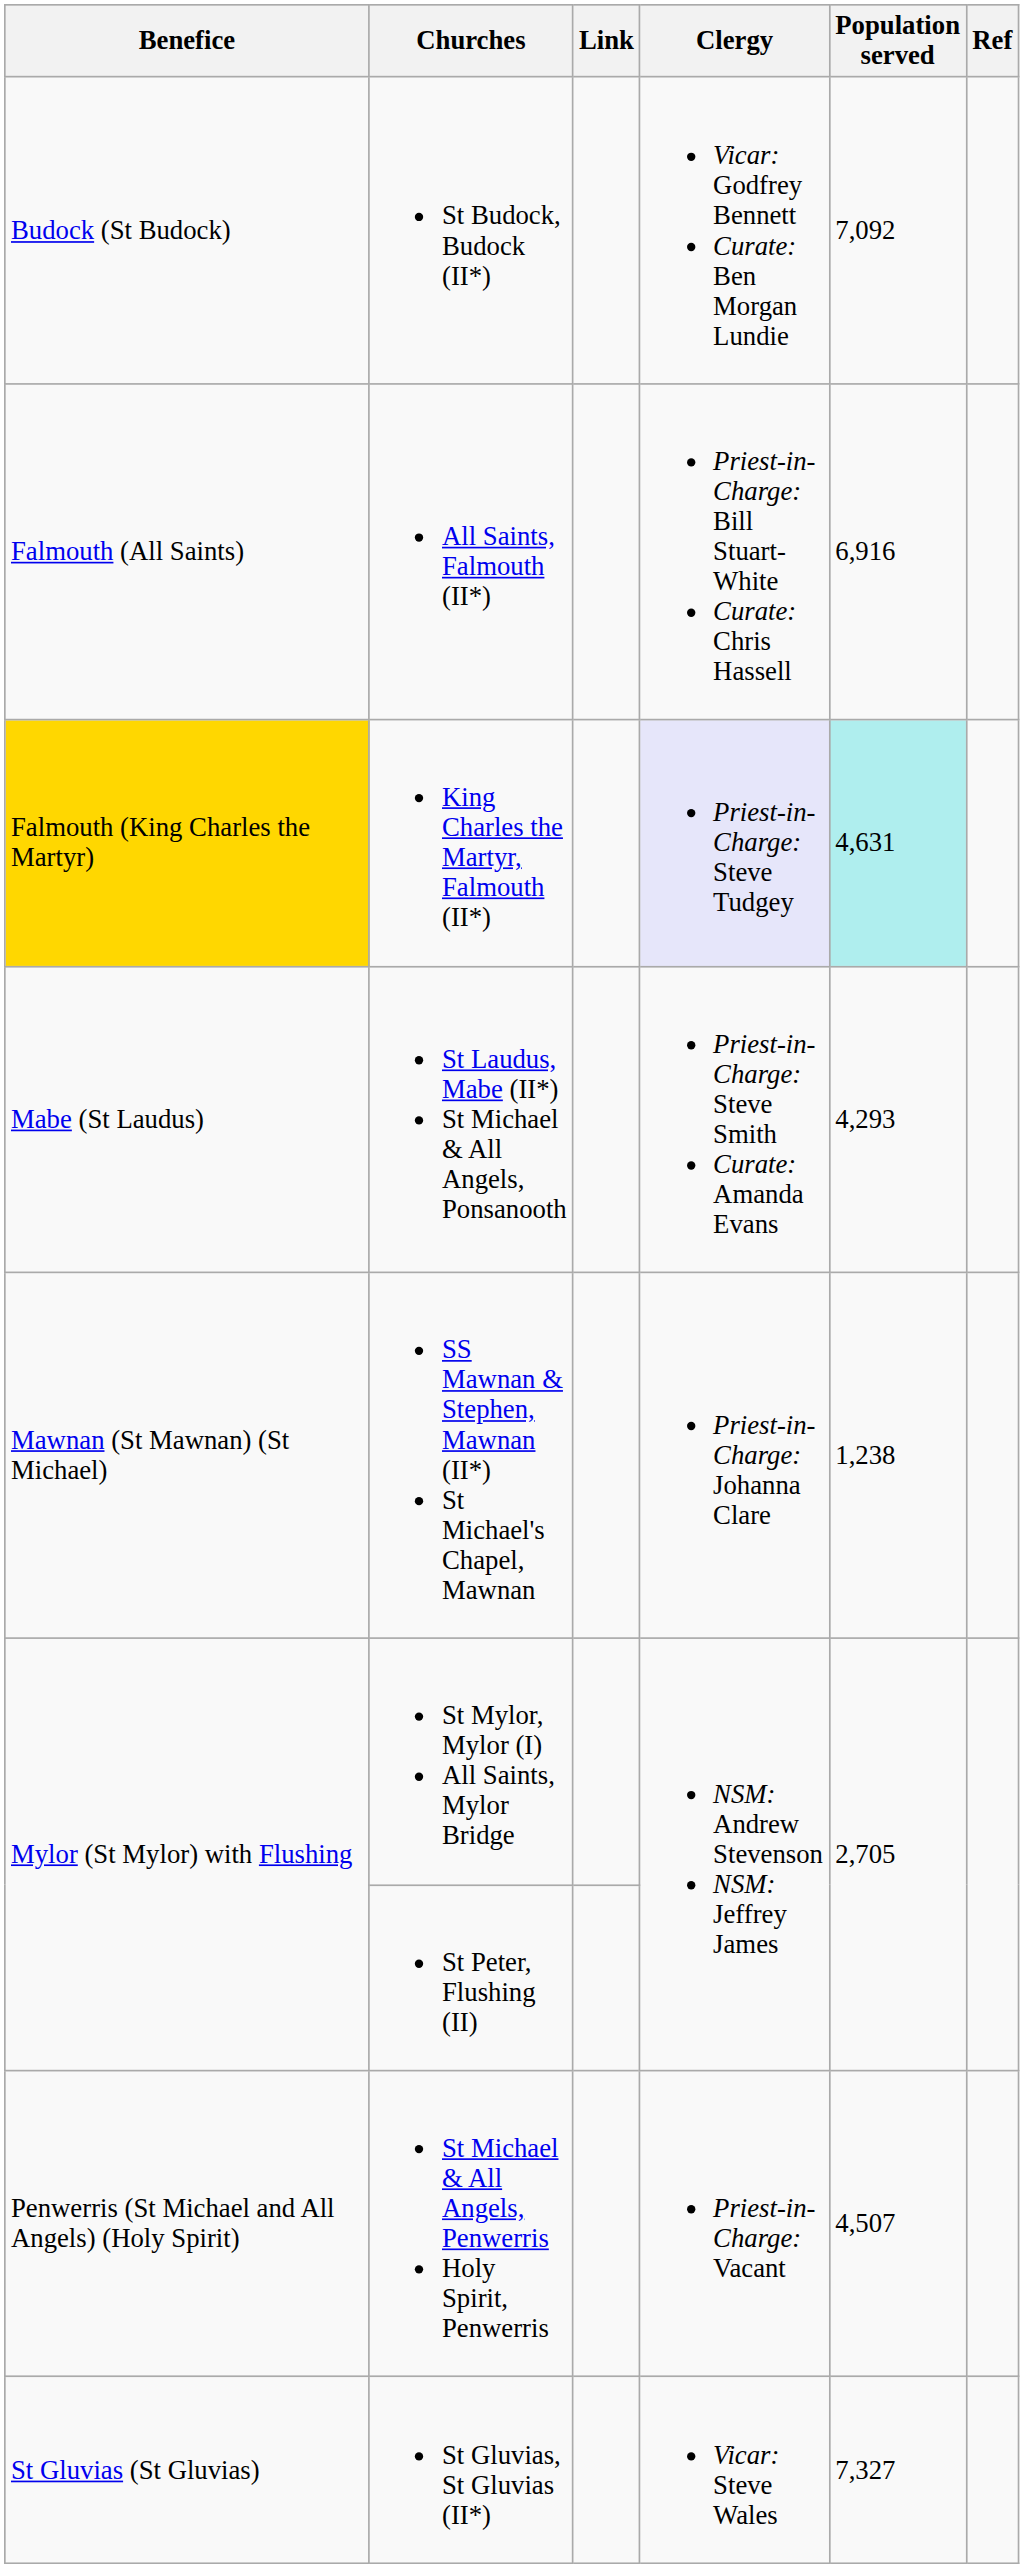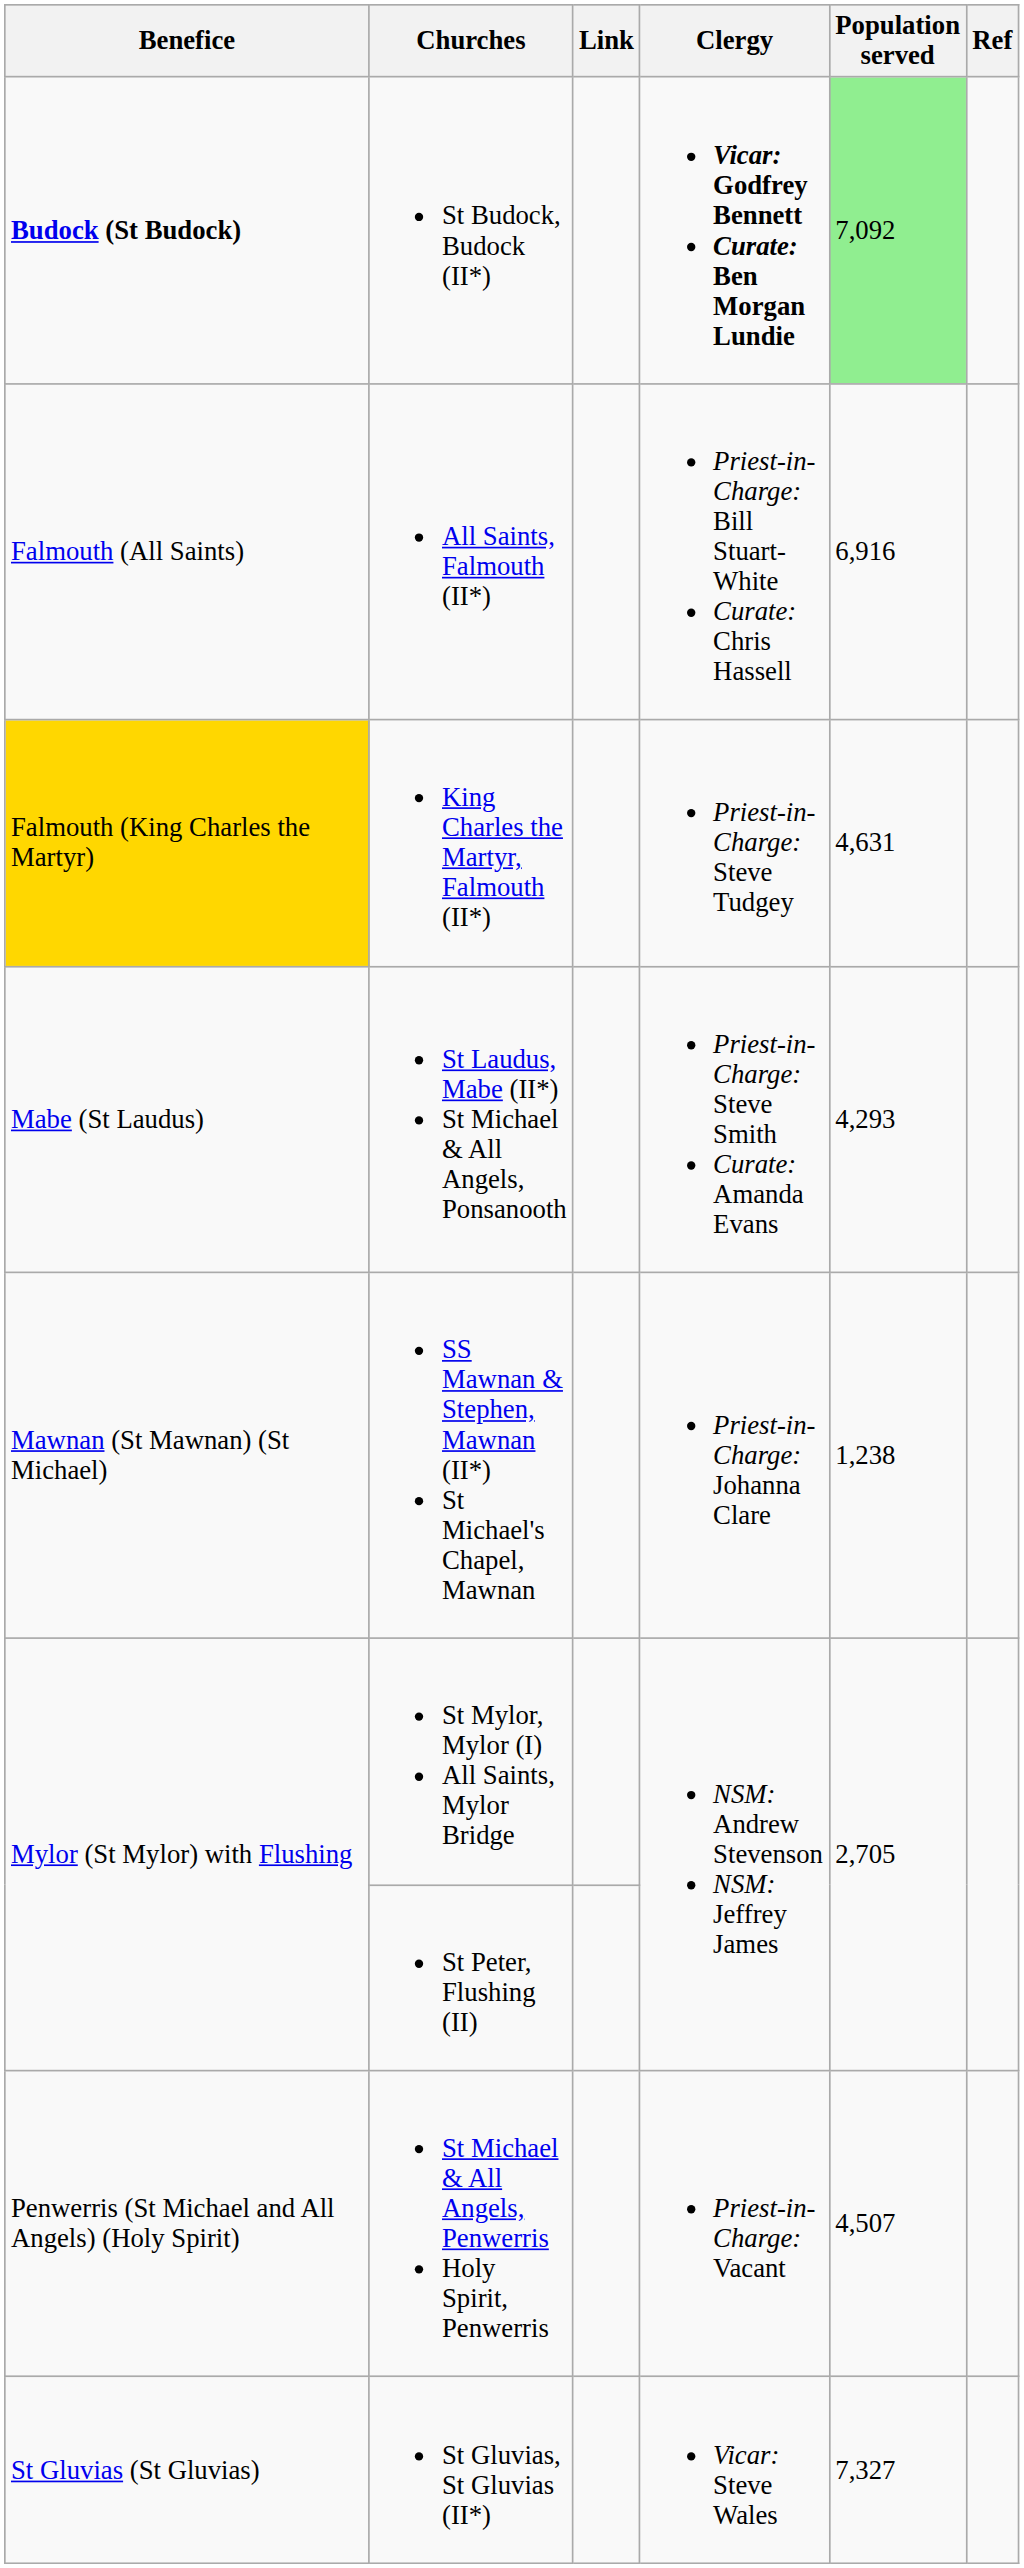St Budock, Budock (II*) | Benefice: normal -> bold
St Budock, Budock (II*) | Clergy: normal -> bold
St Budock, Budock (II*) | Population served: no background -> lightgreen background
King Charles the Martyr, Falmouth (II*) | Clergy: lavender background -> no background
King Charles the Martyr, Falmouth (II*) | Population served: paleturquoise background -> no background
